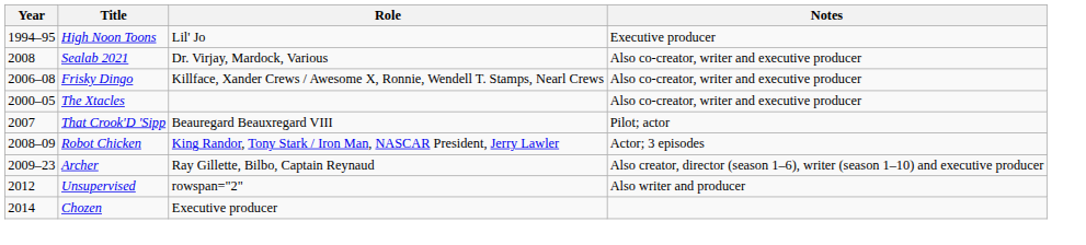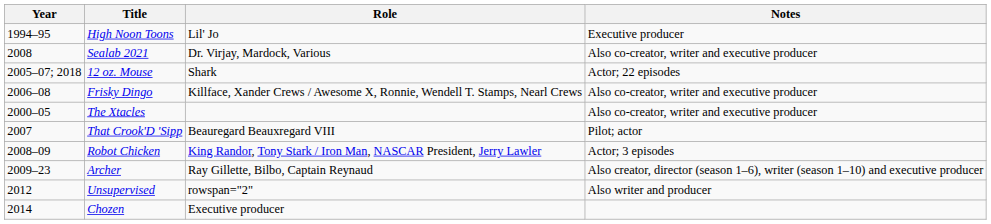+ row: 2005–07; 2018 | 12 oz. Mouse | Shark | Actor; 22 episodes
